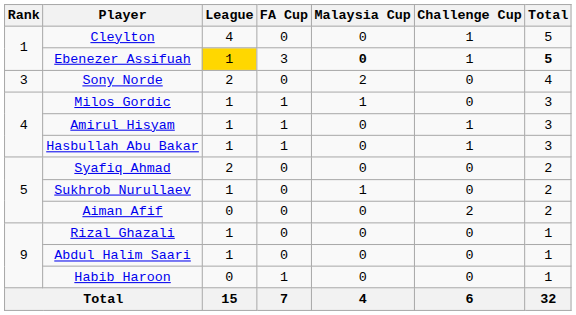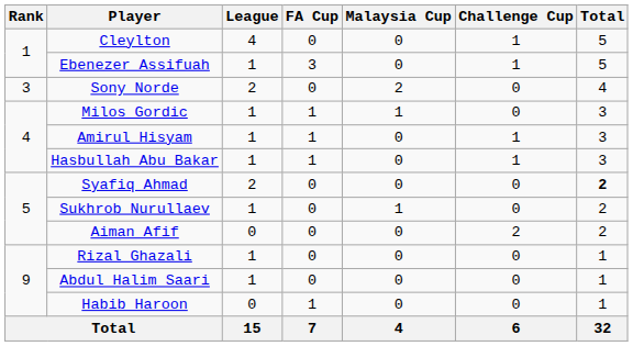Ebenezer Assifuah | League: gold background -> no background
Ebenezer Assifuah | Malaysia Cup: bold -> normal
Ebenezer Assifuah | Total: bold -> normal
Syafiq Ahmad | Total: normal -> bold
